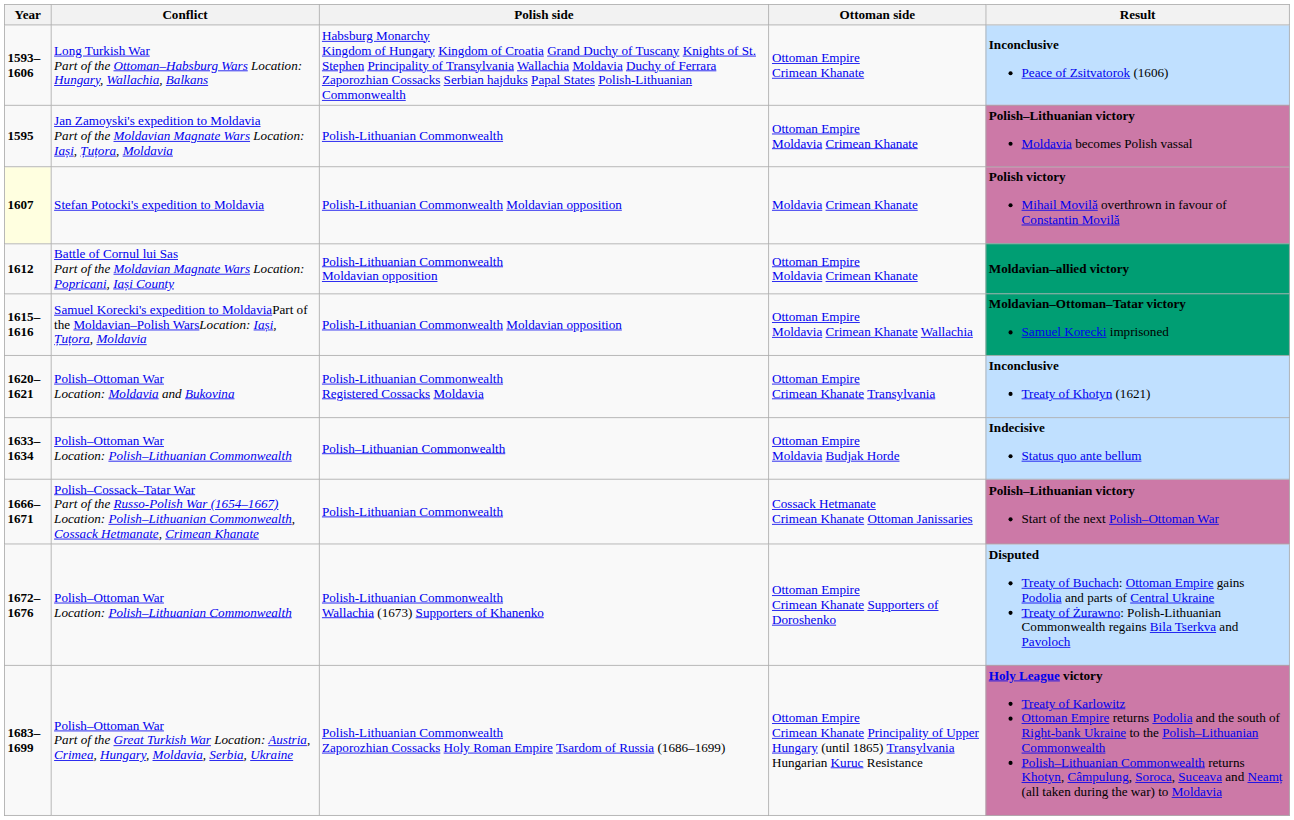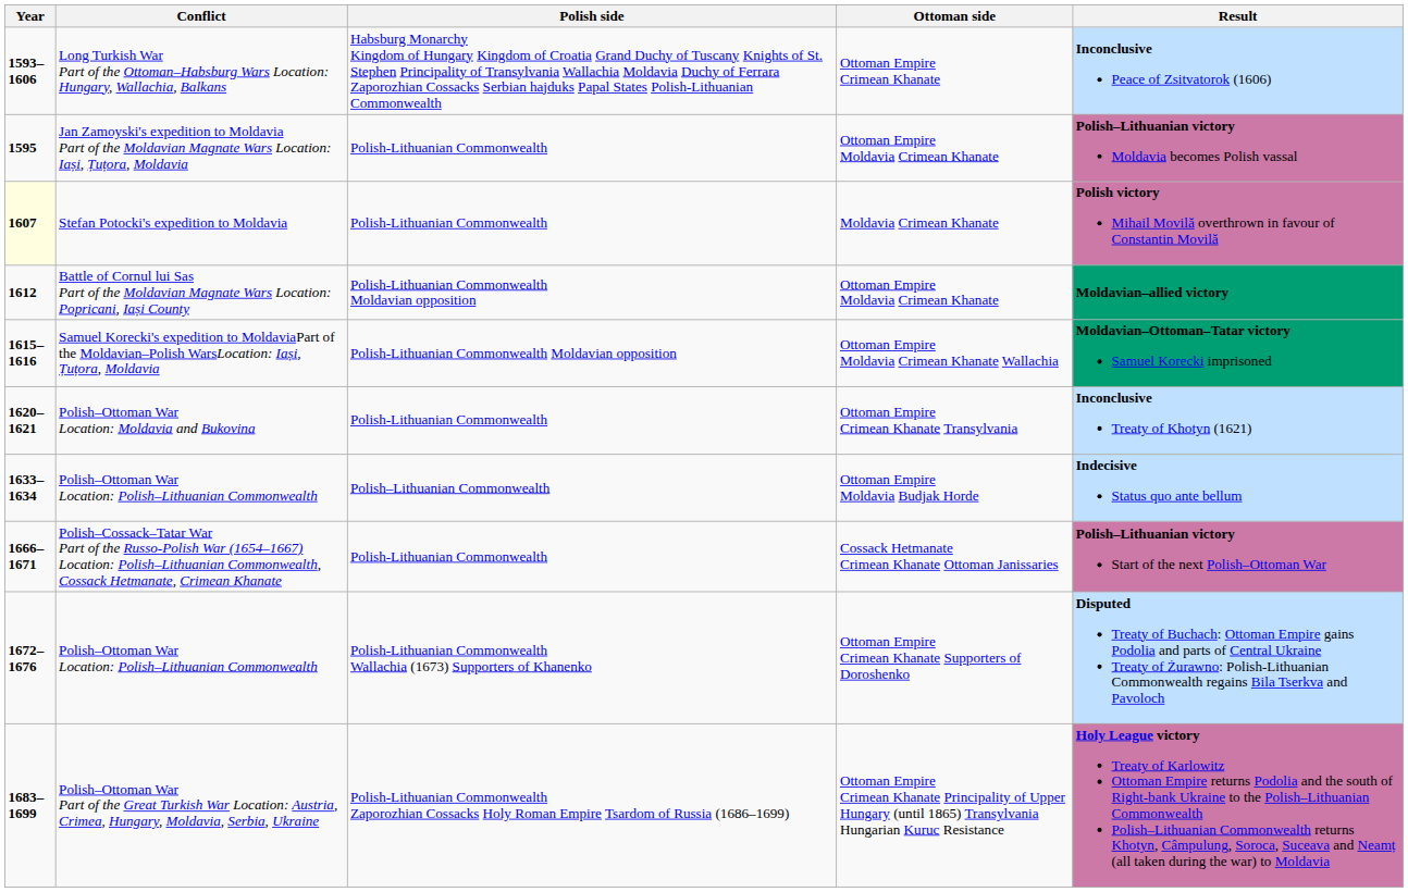Stefan Potocki's expedition to Moldavia | Polish side: Polish-Lithuanian Commonwealth Moldavian opposition -> Polish-Lithuanian Commonwealth
Polish–Ottoman War Location: Moldavia and Bukovina | Polish side: Polish-Lithuanian Commonwealth Registered Cossacks Moldavia -> Polish-Lithuanian Commonwealth
